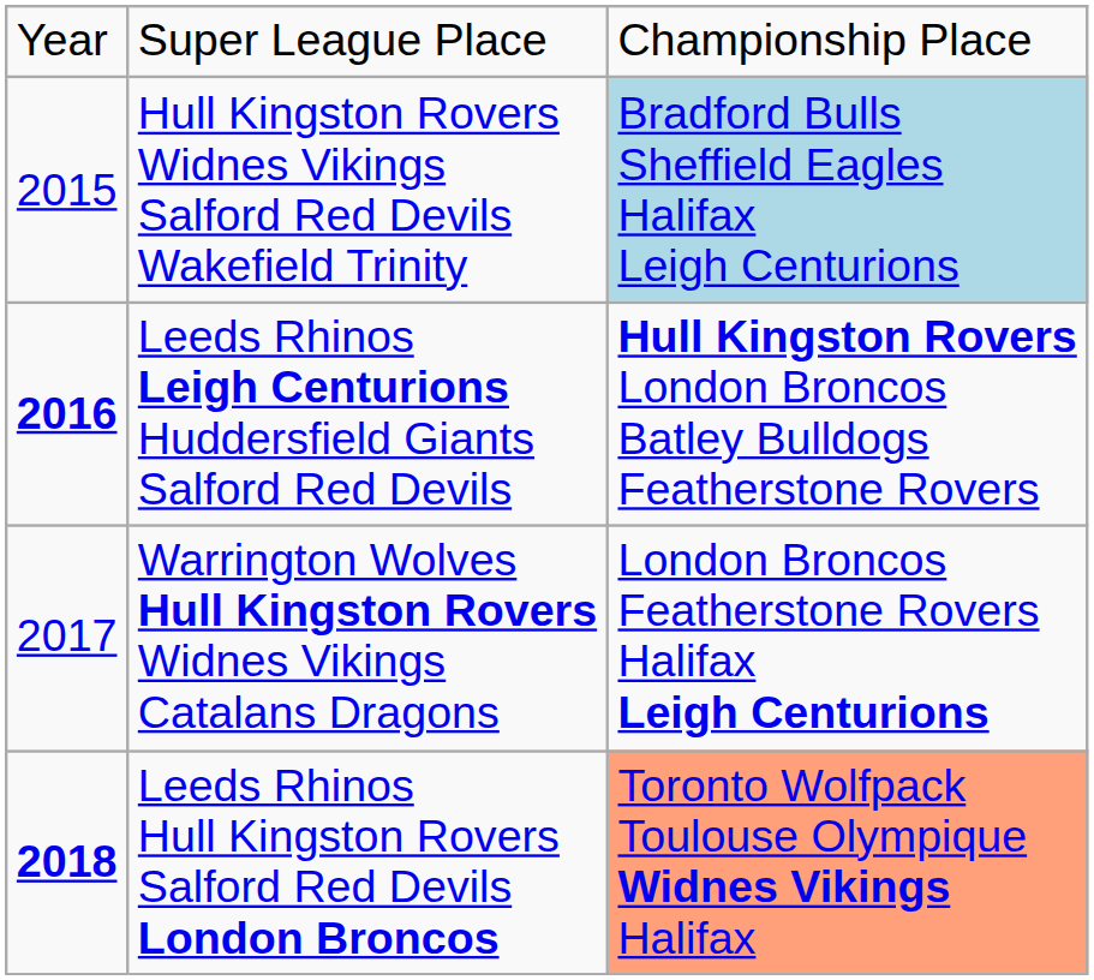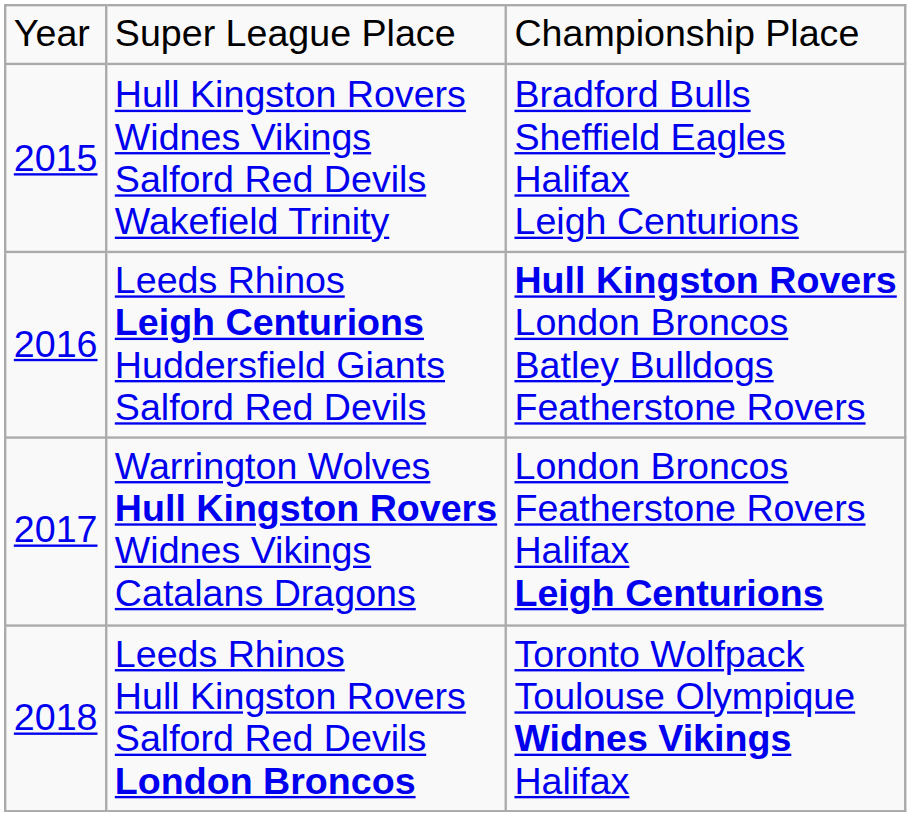row 2 | column 3: lightblue background -> no background
row 3 | column 1: bold -> normal
row 5 | column 1: bold -> normal
row 5 | column 3: lightsalmon background -> no background
